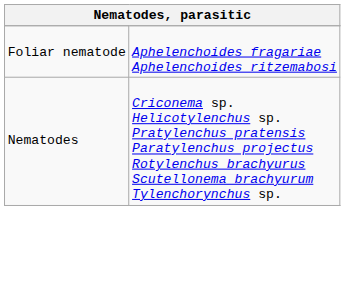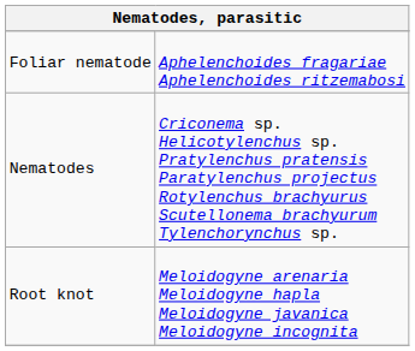+ row: Root knot | Meloidogyne arenaria Meloidogyne hapla Meloidogyne javanica Meloidogyne incognita
